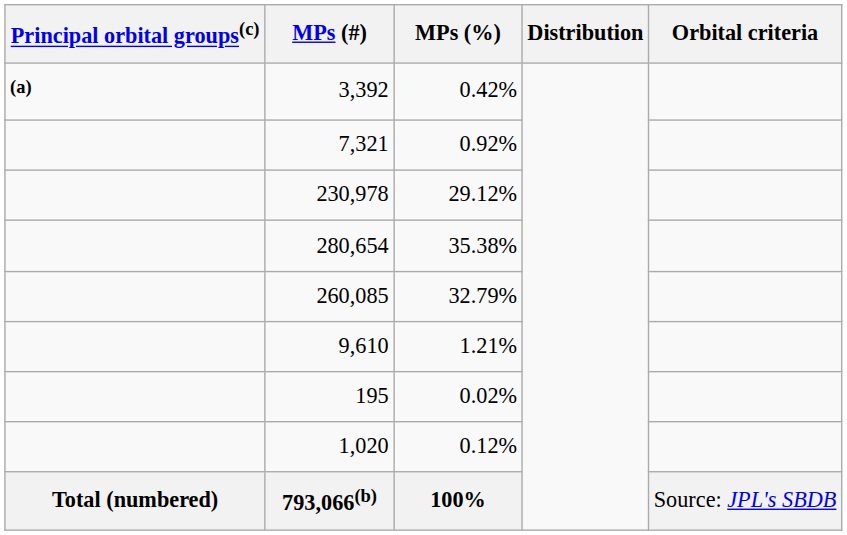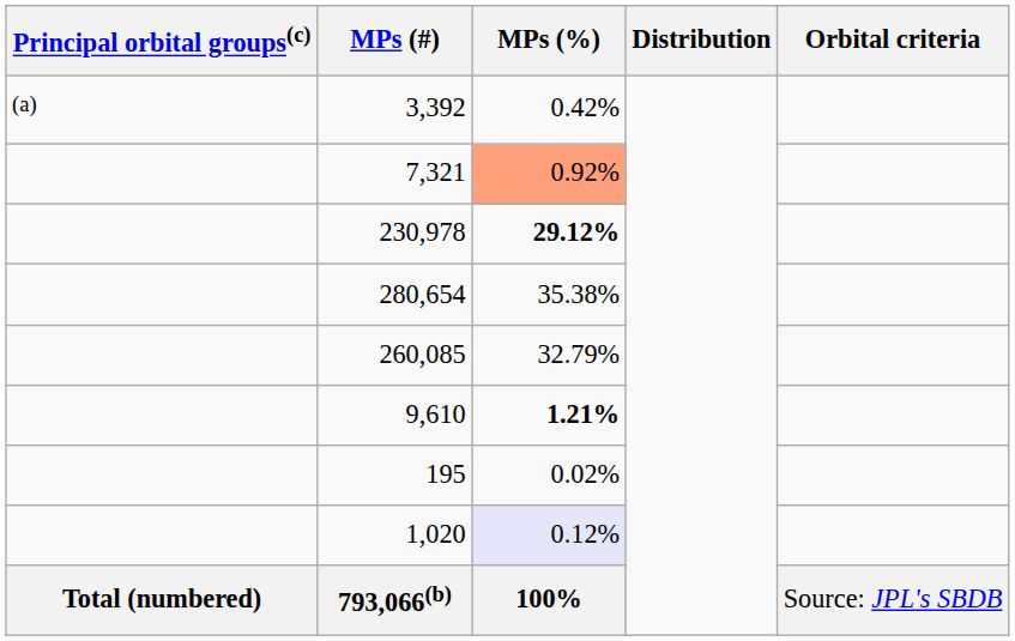3,392 | Principal orbital groups(c): bold -> normal
7,321 | MPs (%): no background -> lightsalmon background
230,978 | MPs (%): normal -> bold
9,610 | MPs (%): normal -> bold
1,020 | MPs (%): no background -> lavender background
